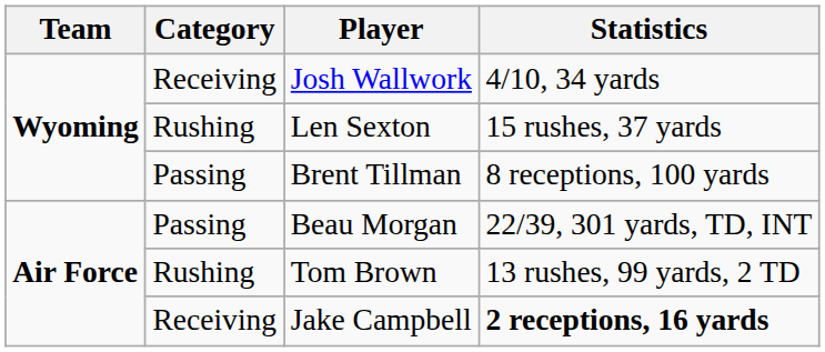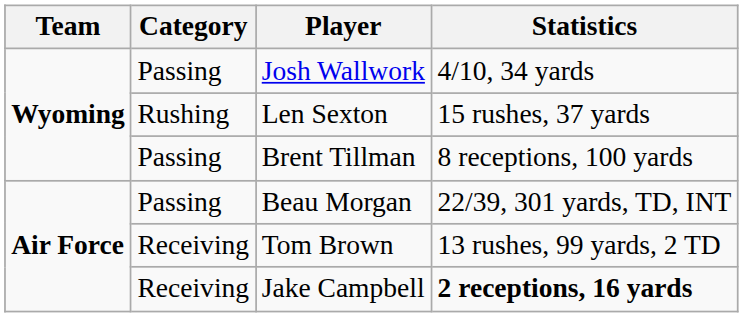Josh Wallwork | Category: Receiving -> Passing
Tom Brown | Category: Rushing -> Receiving
